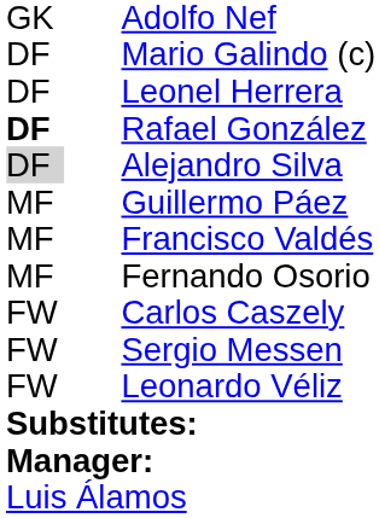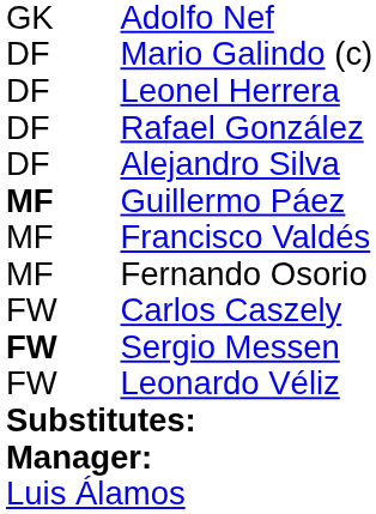Rafael González | column 1: bold -> normal
Alejandro Silva | column 1: lightgrey background -> no background
Guillermo Páez | column 1: normal -> bold
Sergio Messen | column 1: normal -> bold
